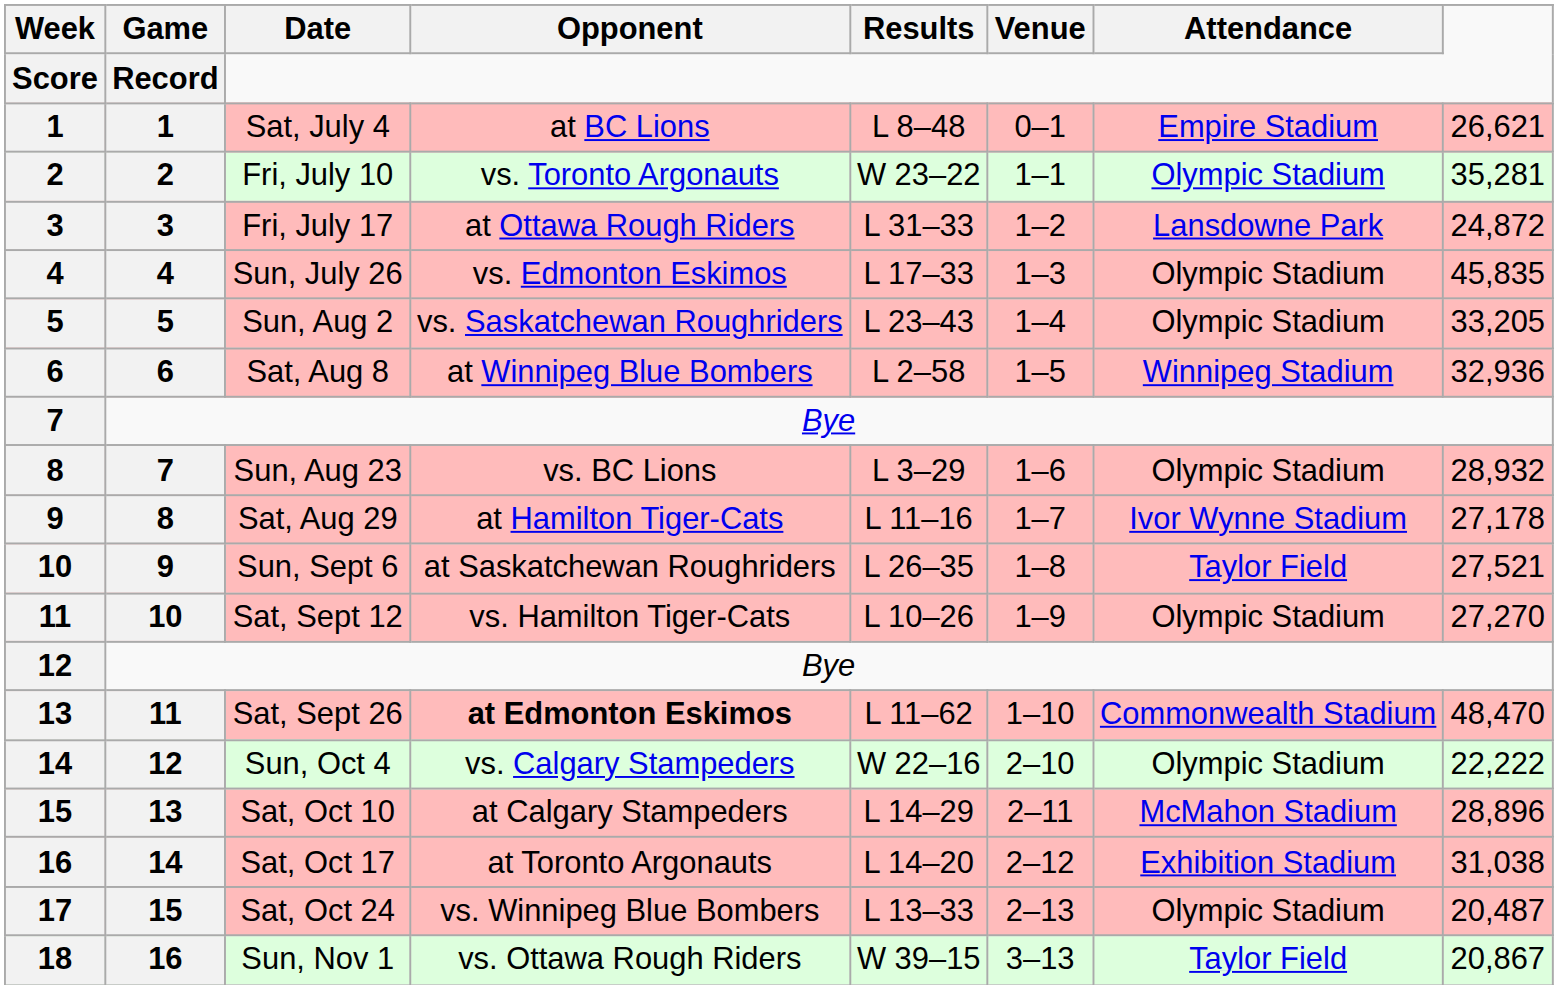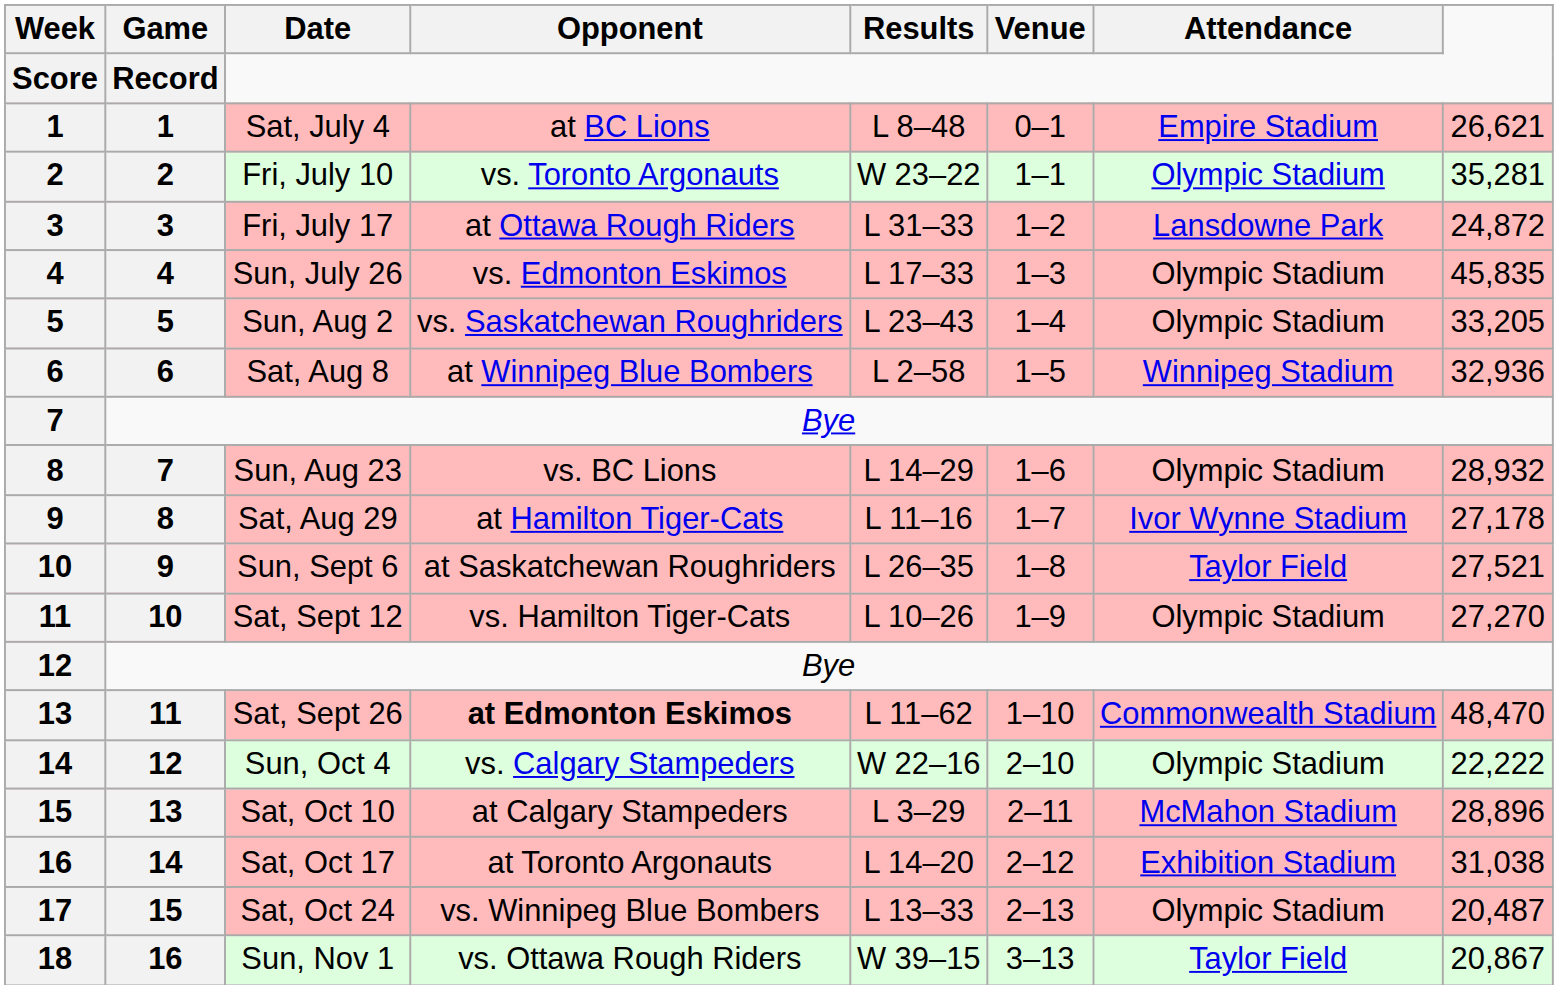Sun, Aug 23 | Results: L 3–29 -> L 14–29
Sat, Oct 10 | Results: L 14–29 -> L 3–29
